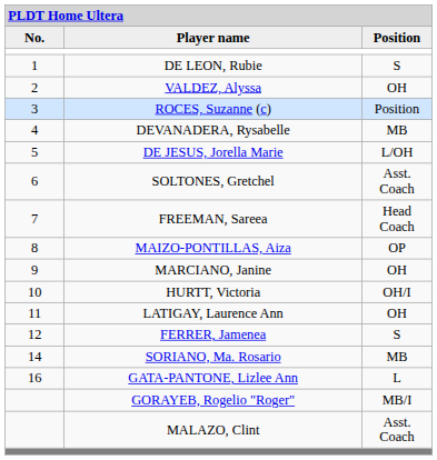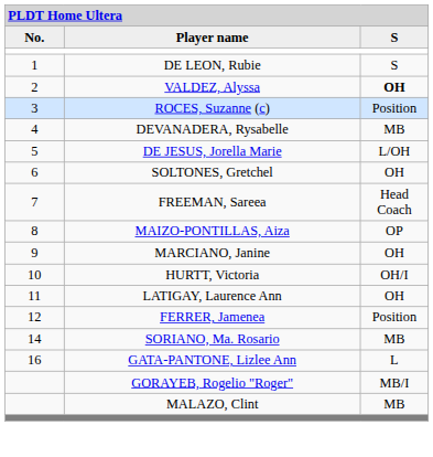Player name | column 3: Position -> S
VALDEZ, Alyssa | column 3: normal -> bold
SOLTONES, Gretchel | column 3: Asst. Coach -> OH
FERRER, Jamenea | column 3: S -> Position
MALAZO, Clint | column 3: Asst. Coach -> MB
